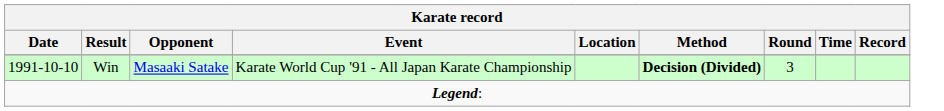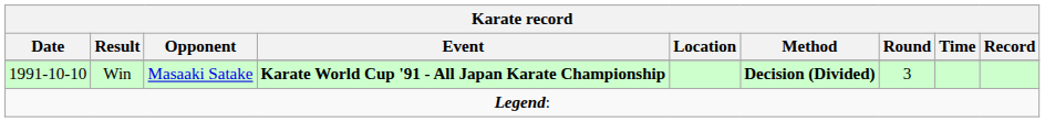1991-10-10 | Event: normal -> bold
